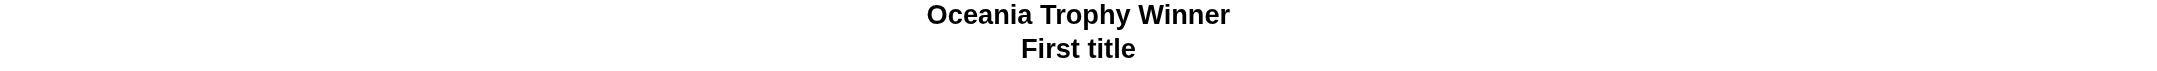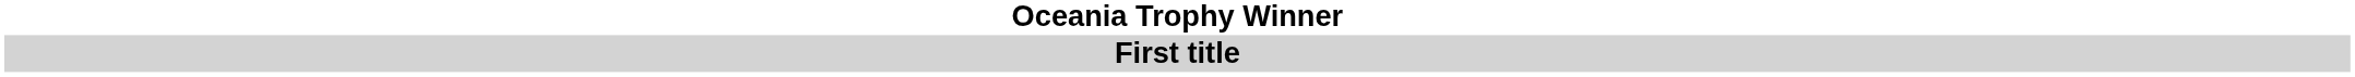row 2 | column 1: no background -> lightgrey background
